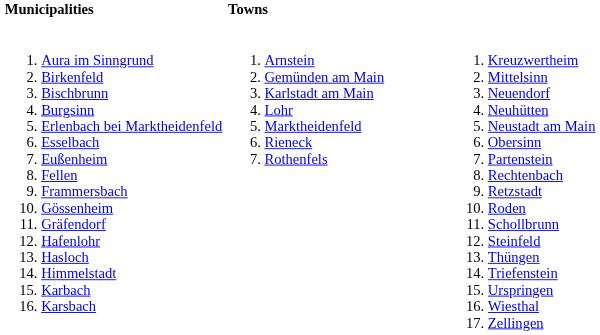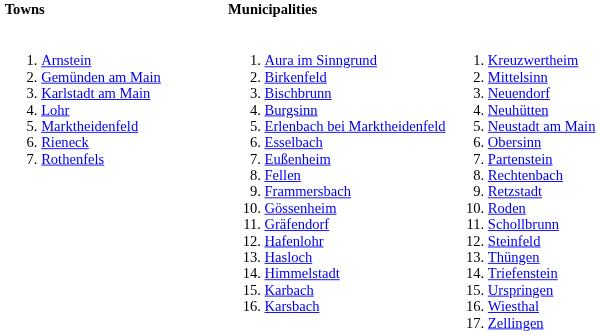columns swapped: Towns <-> Municipalities
